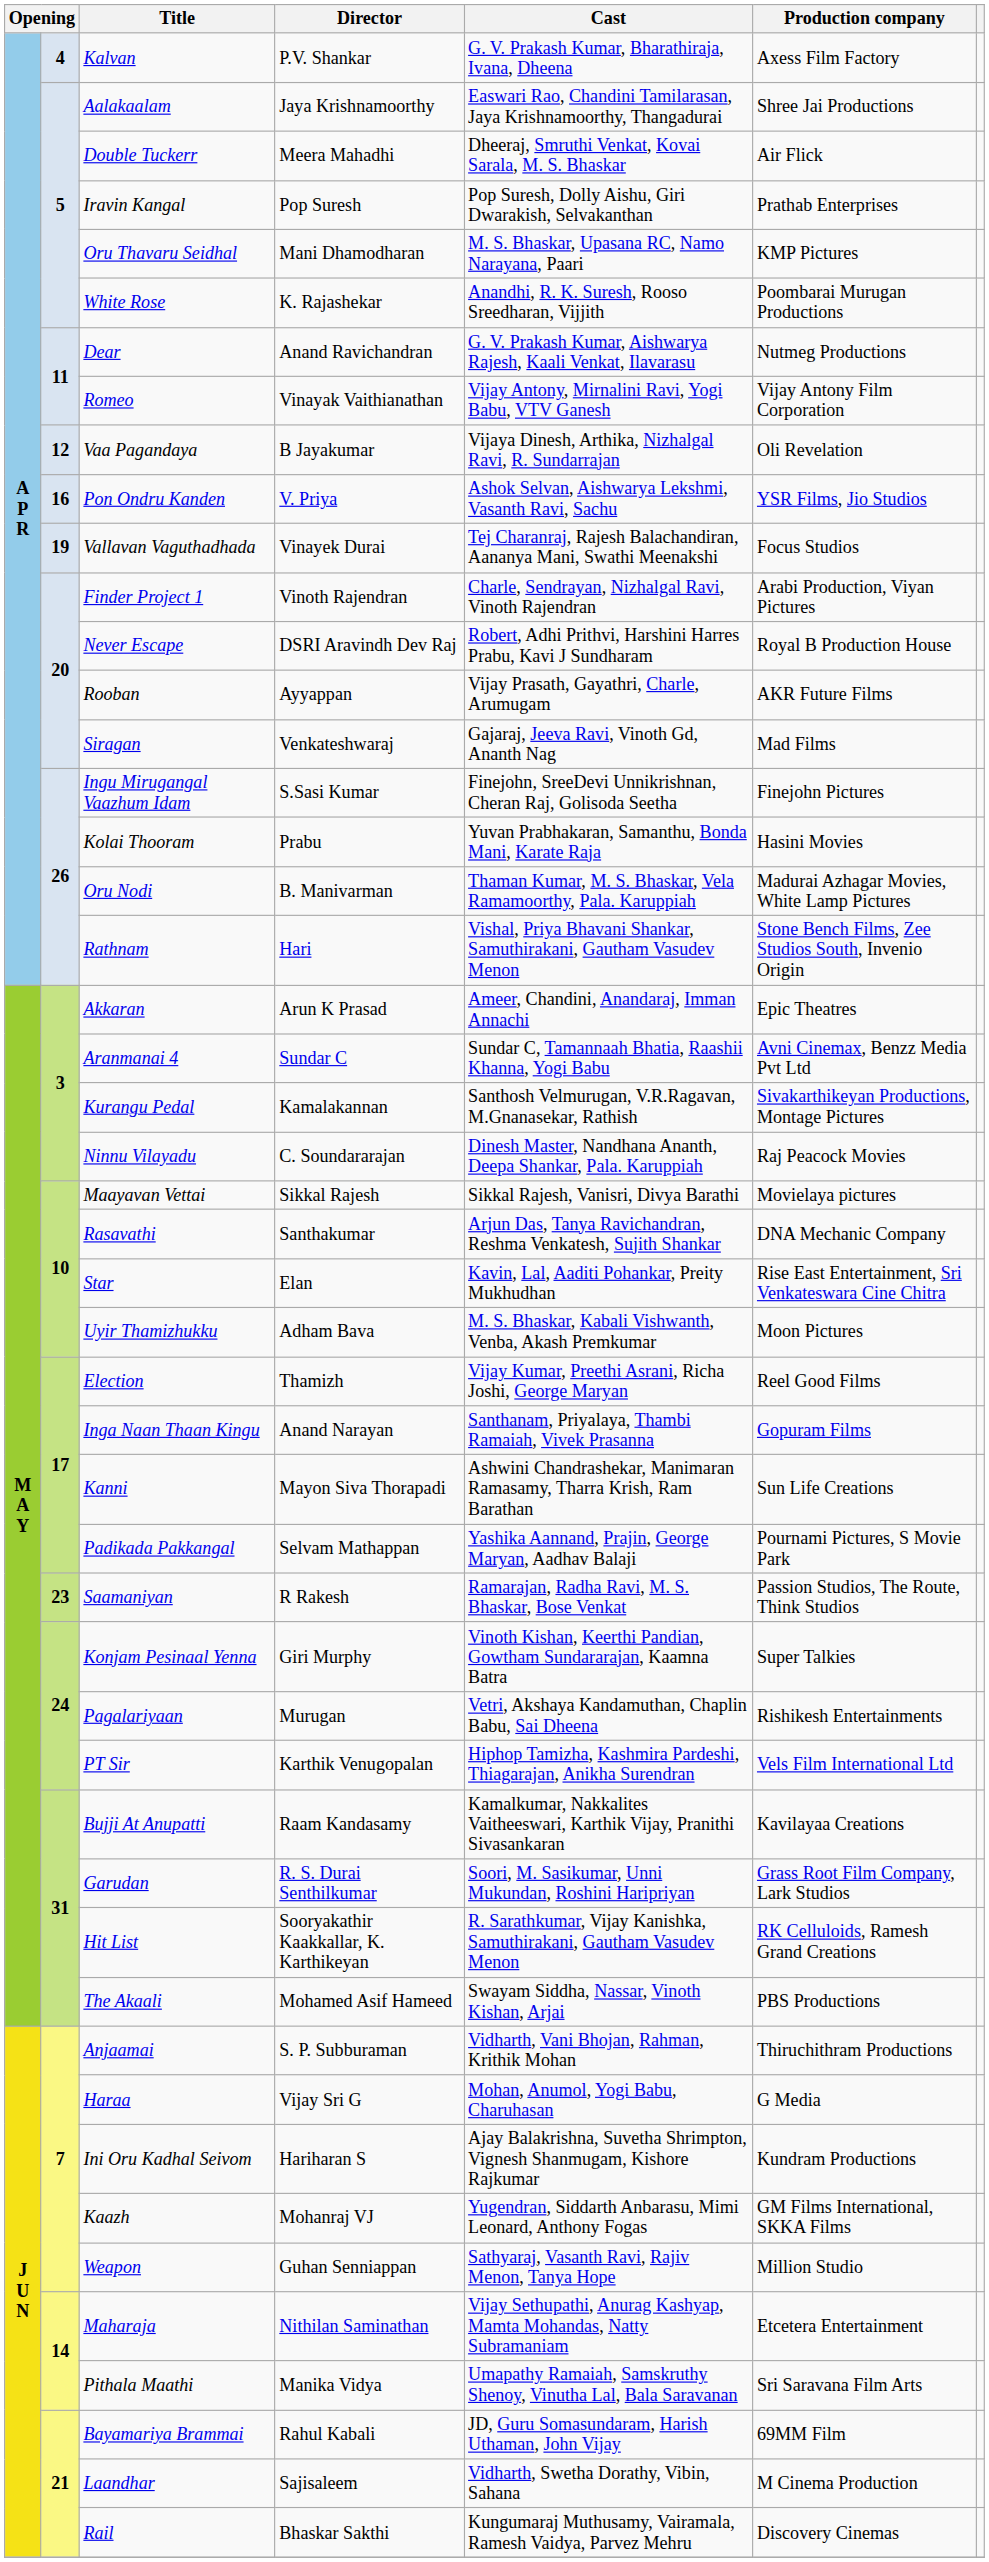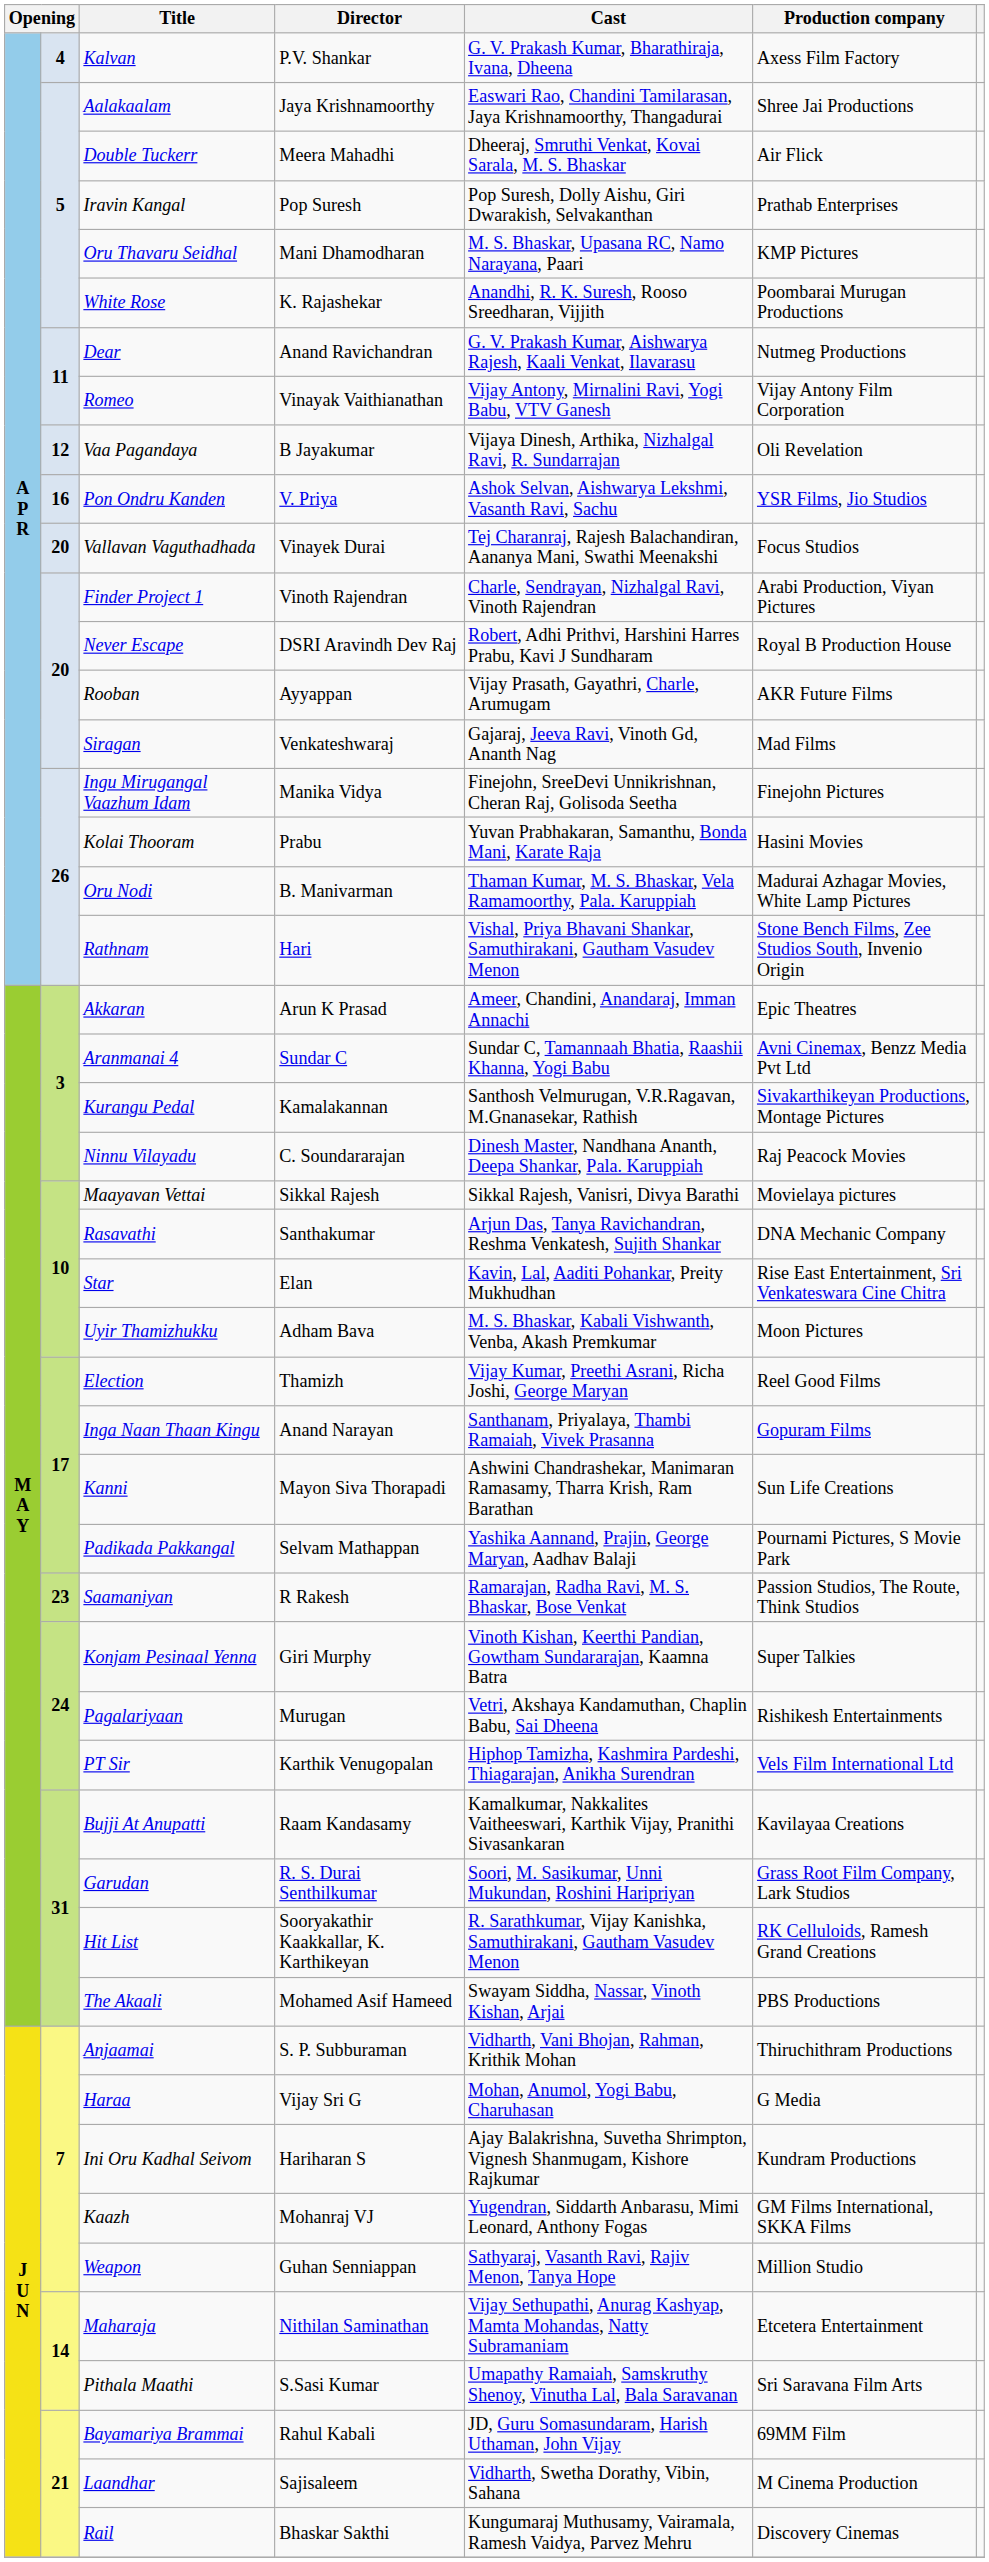Vallavan Vaguthadhada | column 2: 19 -> 20
Ingu Mirugangal Vaazhum Idam | Director: S.Sasi Kumar -> Manika Vidya
Pithala Maathi | Director: Manika Vidya -> S.Sasi Kumar
